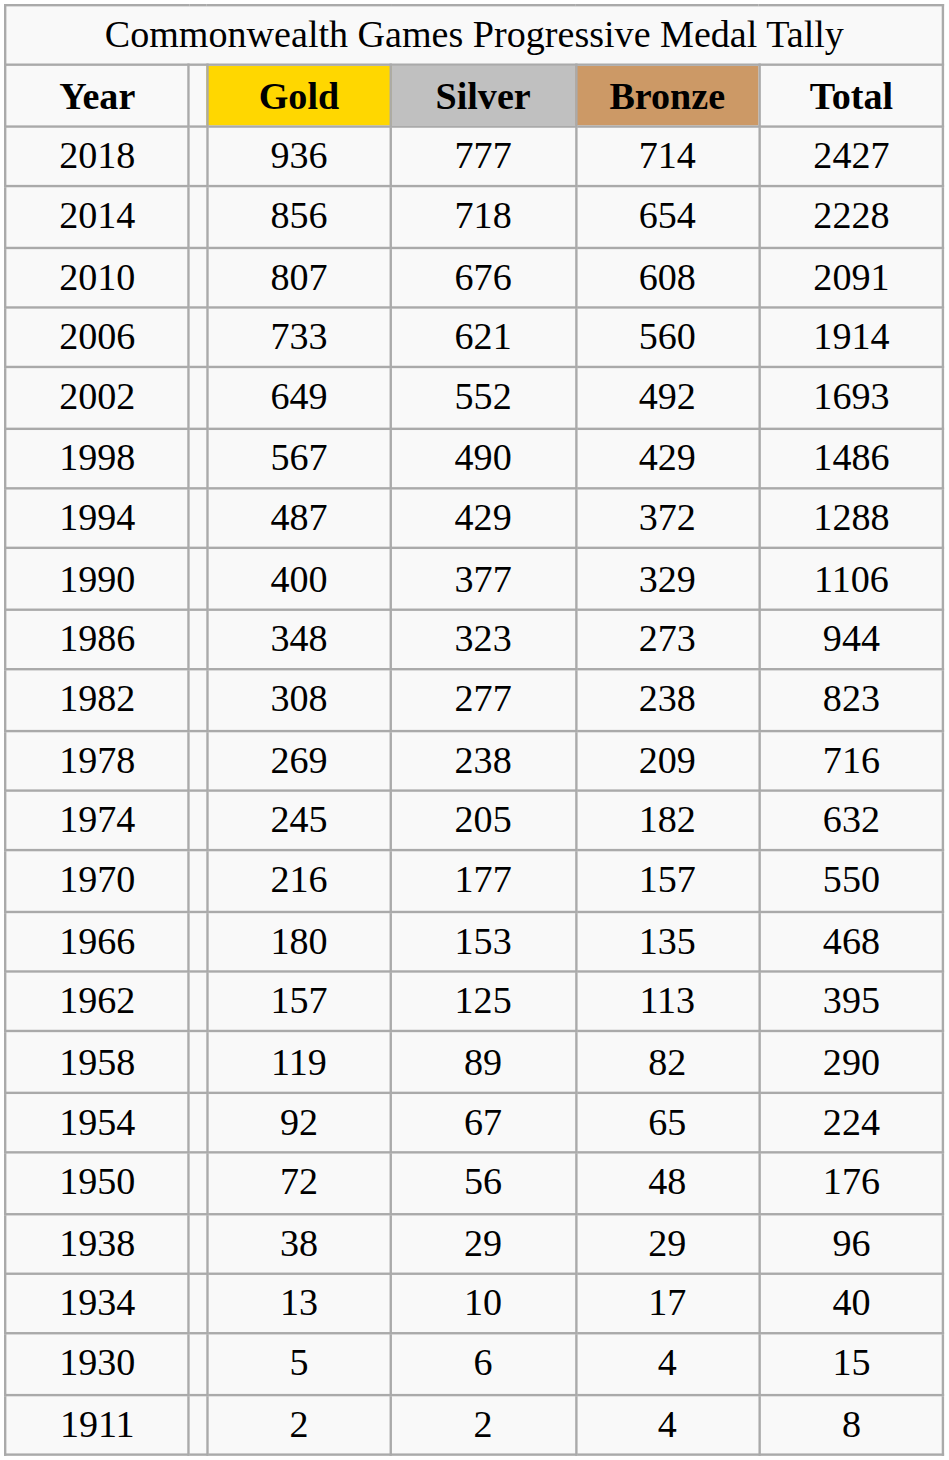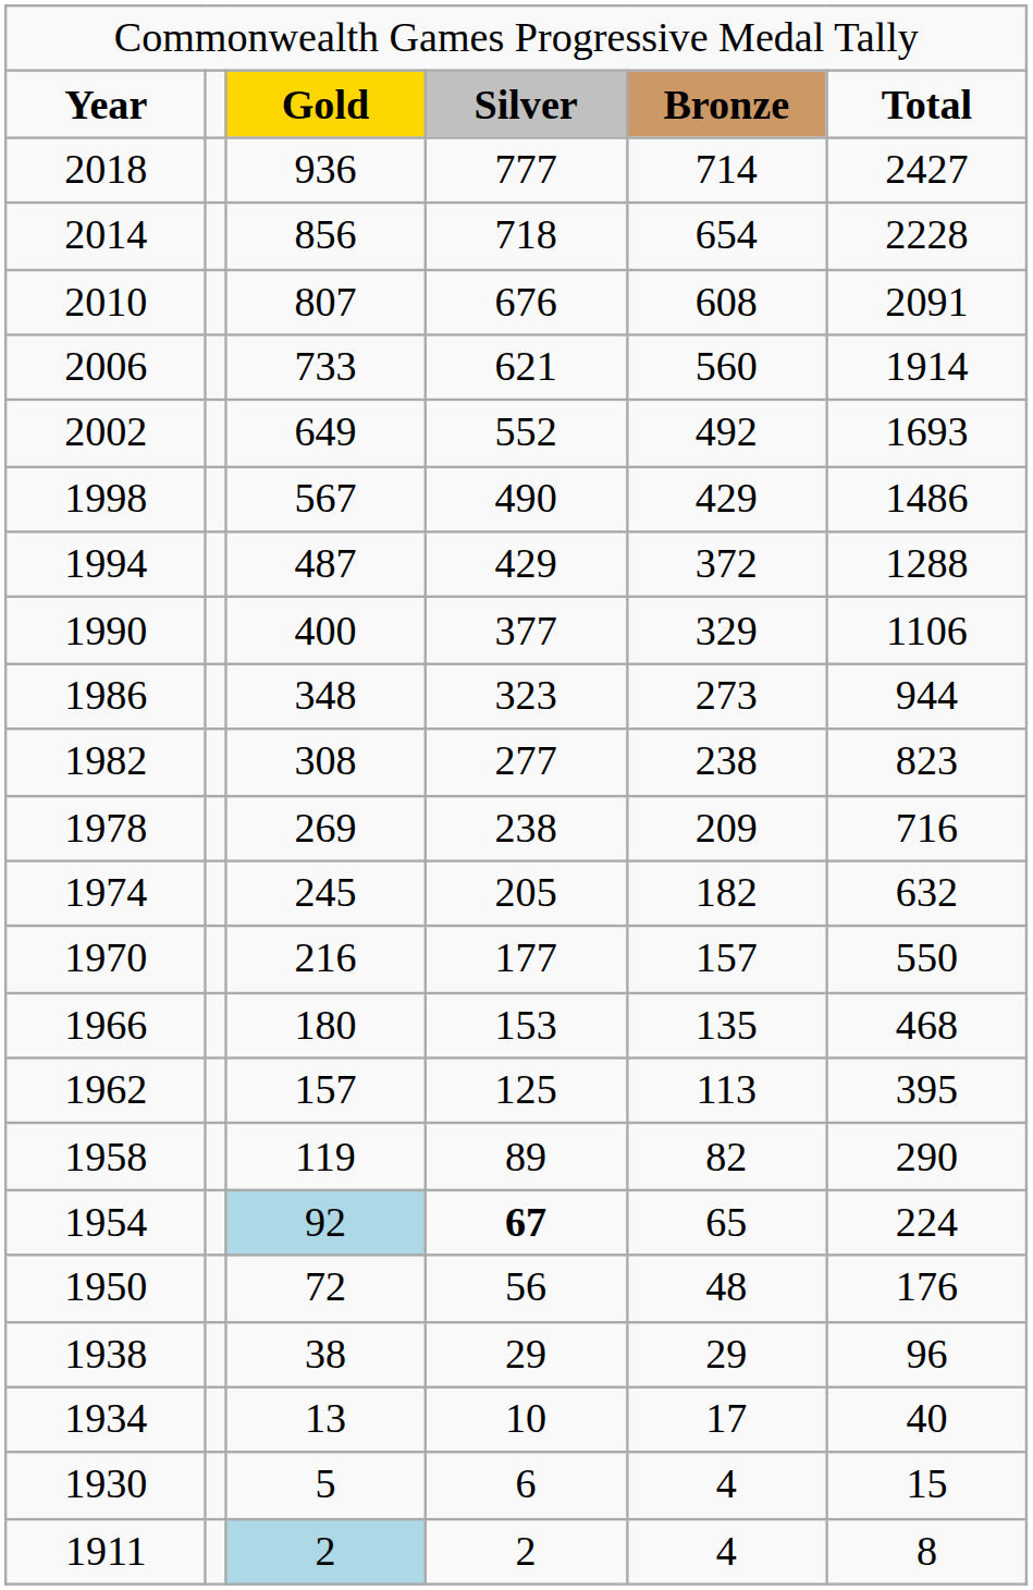1954 | column 3: no background -> lightblue background
1954 | column 4: normal -> bold
1911 | column 3: no background -> lightblue background
